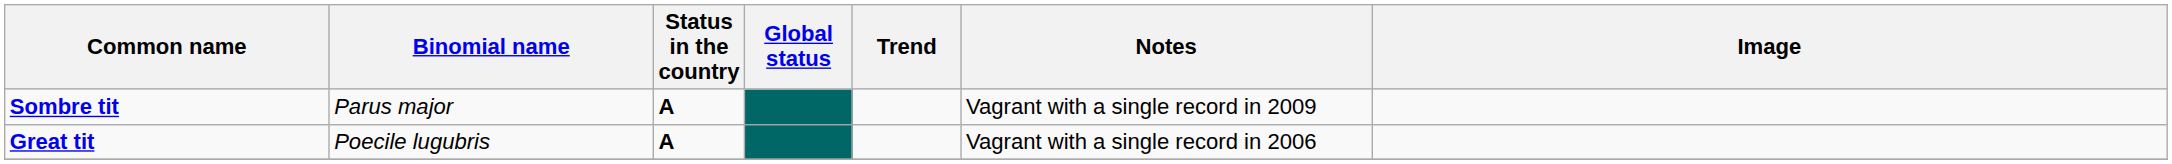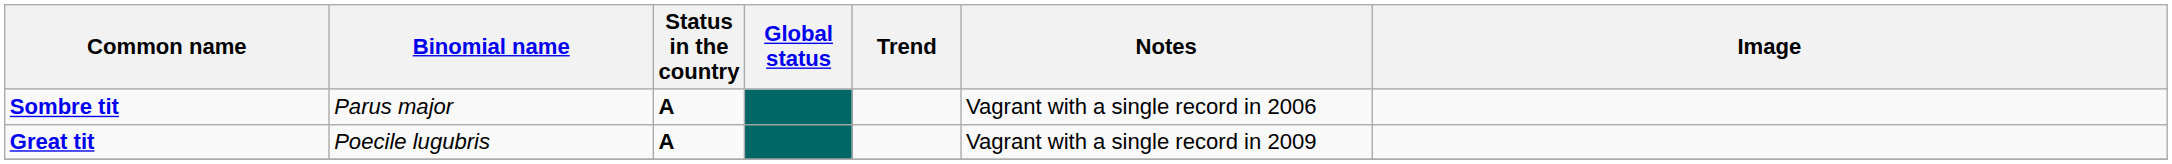Sombre tit | Notes: Vagrant with a single record in 2009 -> Vagrant with a single record in 2006
Great tit | Notes: Vagrant with a single record in 2006 -> Vagrant with a single record in 2009
